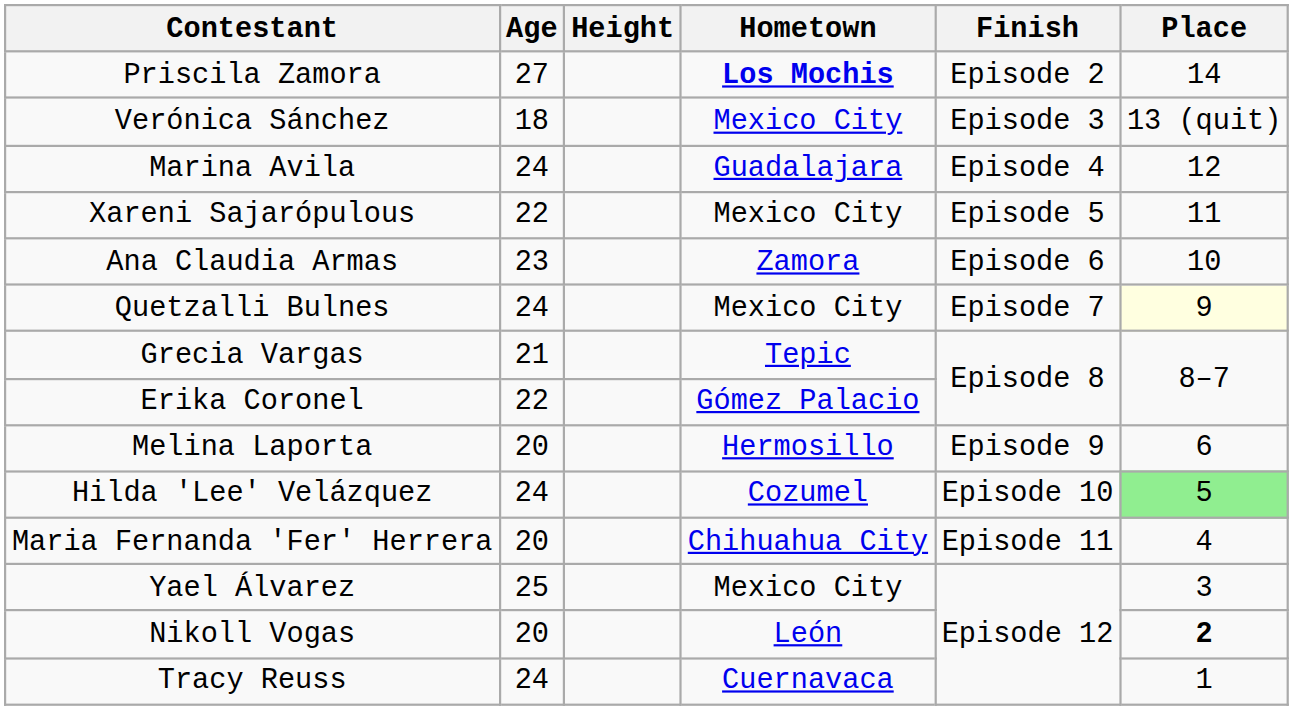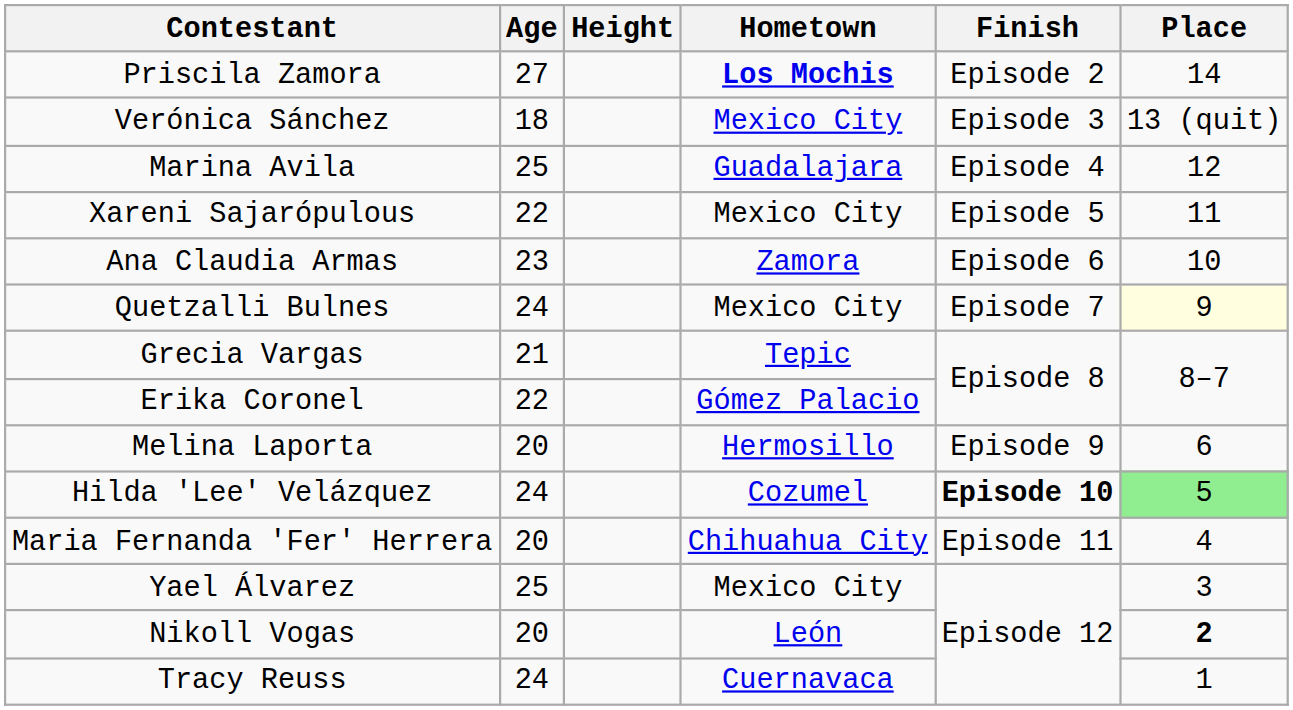Marina Avila | Age: 24 -> 25
Hilda 'Lee' Velázquez | Finish: normal -> bold
